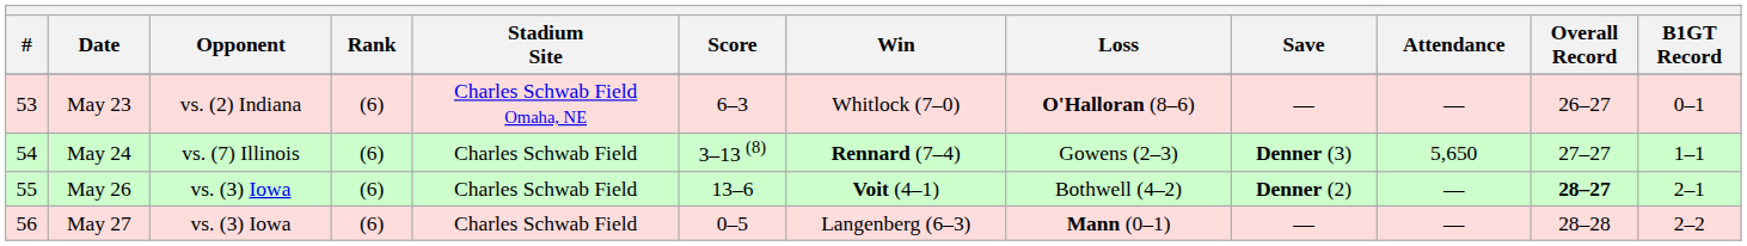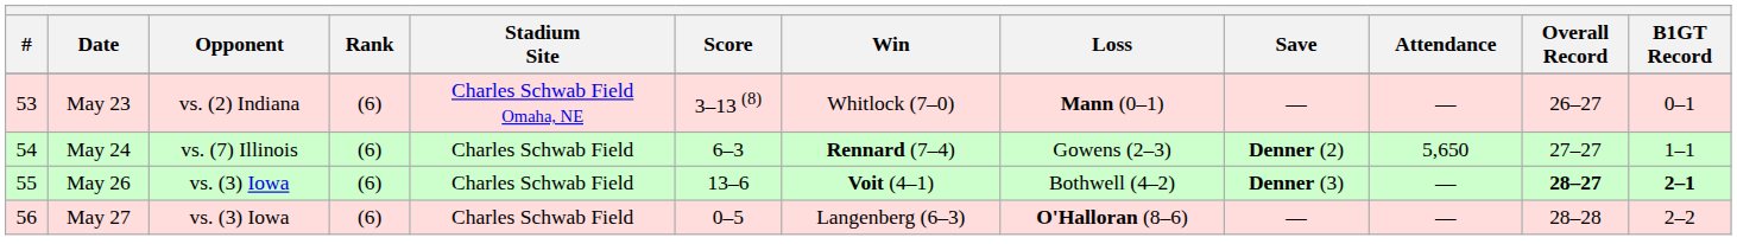May 23 | Score: 6–3 -> 3–13 (8)
May 23 | Loss: O'Halloran (8–6) -> Mann (0–1)
May 24 | Score: 3–13 (8) -> 6–3
May 24 | Save: Denner (3) -> Denner (2)
May 26 | Save: Denner (2) -> Denner (3)
May 26 | B1GT Record: normal -> bold
May 27 | Loss: Mann (0–1) -> O'Halloran (8–6)
